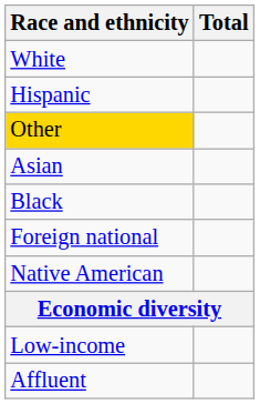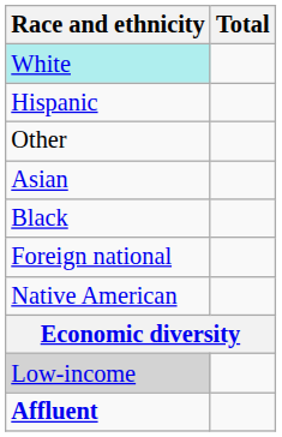White | Race and ethnicity: no background -> paleturquoise background
Other | Race and ethnicity: gold background -> no background
Low-income | Race and ethnicity: no background -> lightgrey background
Affluent | Race and ethnicity: normal -> bold
